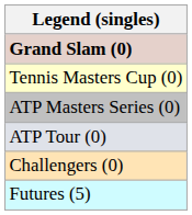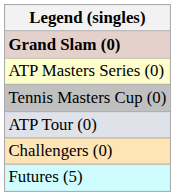row 3 | column 1: Tennis Masters Cup (0) -> ATP Masters Series (0)
row 4 | column 1: ATP Masters Series (0) -> Tennis Masters Cup (0)
